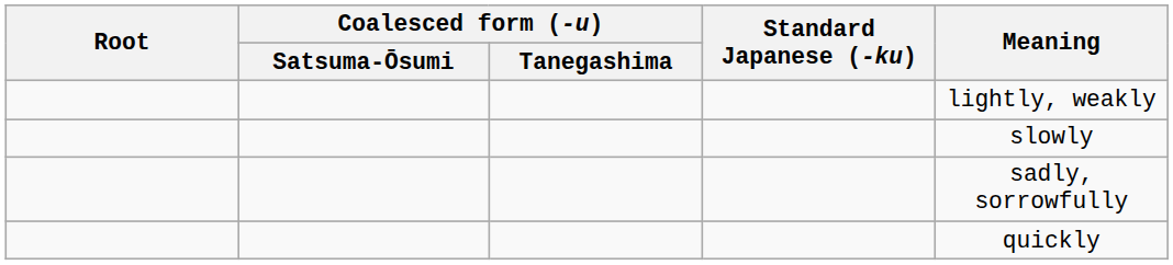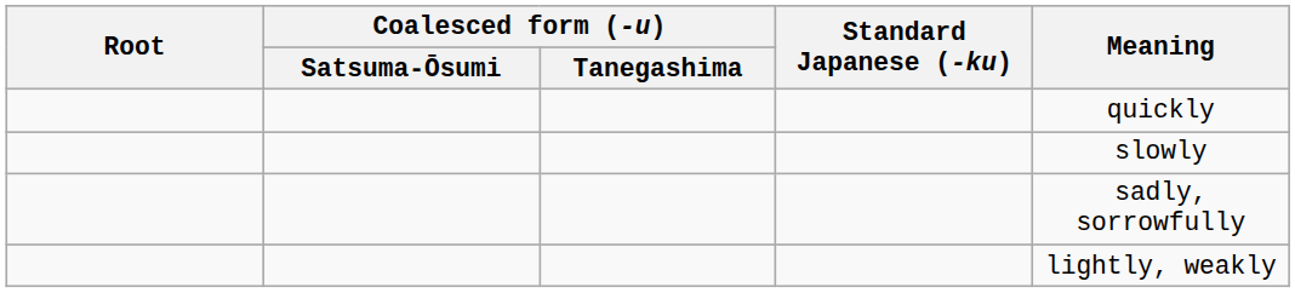row 3 | Meaning: lightly, weakly -> quickly
row 6 | Meaning: quickly -> lightly, weakly
